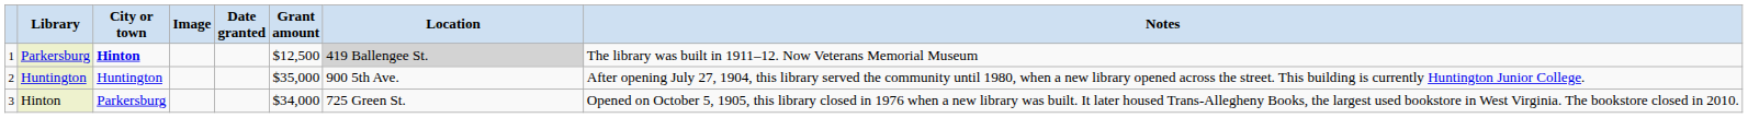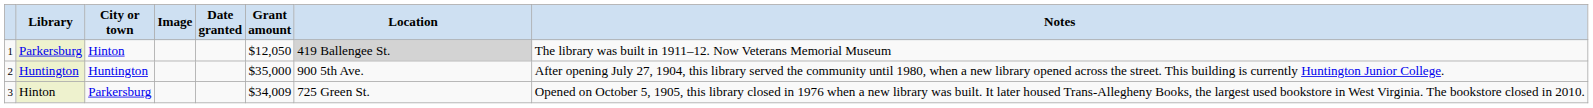row 2 | City or town: bold -> normal
row 2 | Grant amount: $12,500 -> $12,050
row 4 | Grant amount: $34,000 -> $34,009
